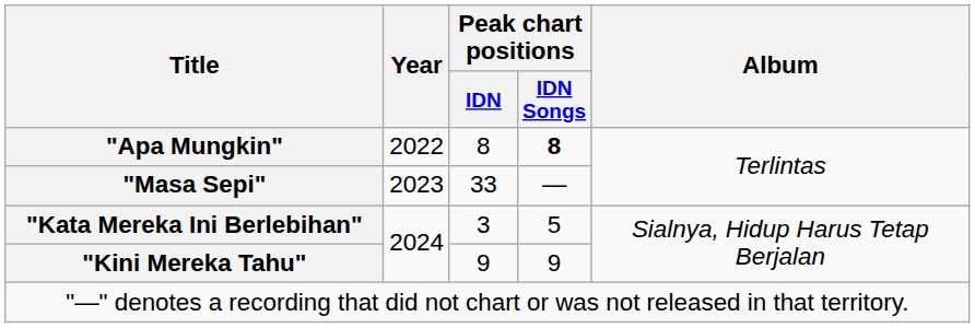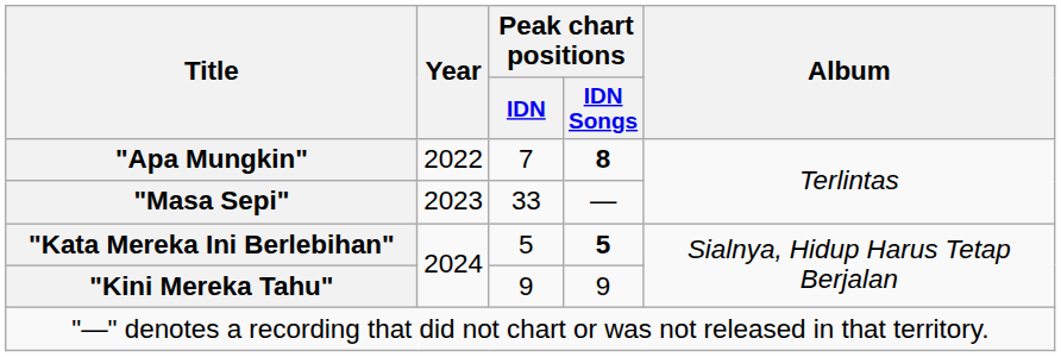"Apa Mungkin" | Peak chart positions / IDN: 8 -> 7
"Kata Mereka Ini Berlebihan" | Peak chart positions / IDN: 3 -> 5
"Kata Mereka Ini Berlebihan" | Peak chart positions / IDN Songs: normal -> bold
